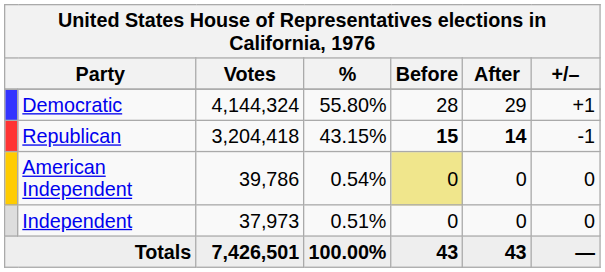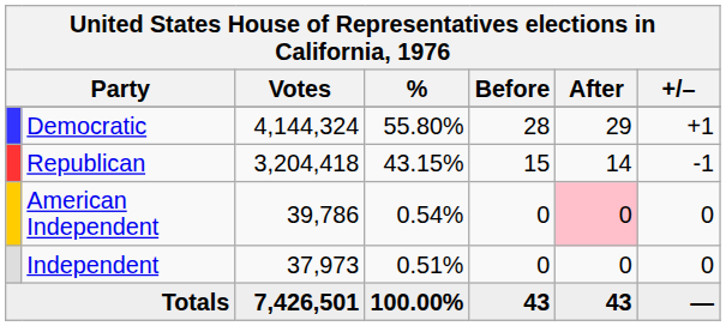Republican | Before: bold -> normal
Republican | After: bold -> normal
American Independent | Before: khaki background -> no background
American Independent | After: no background -> pink background
